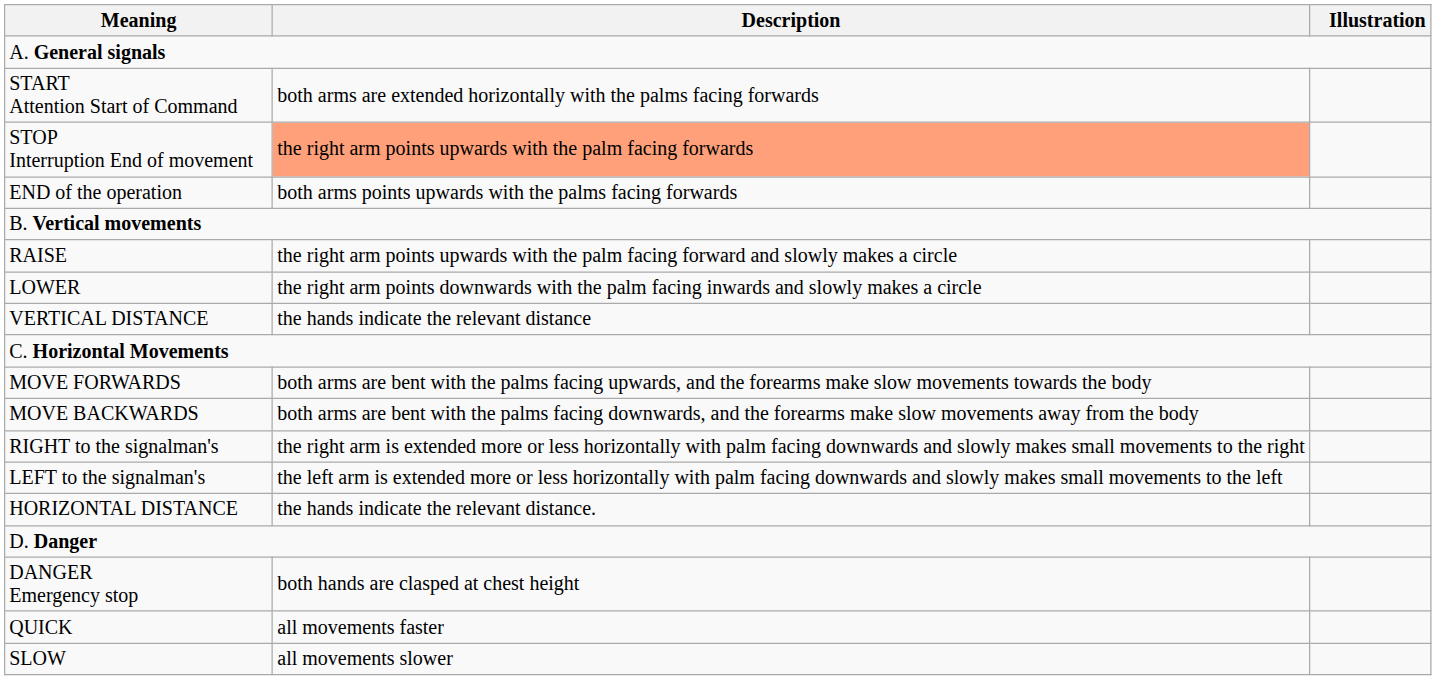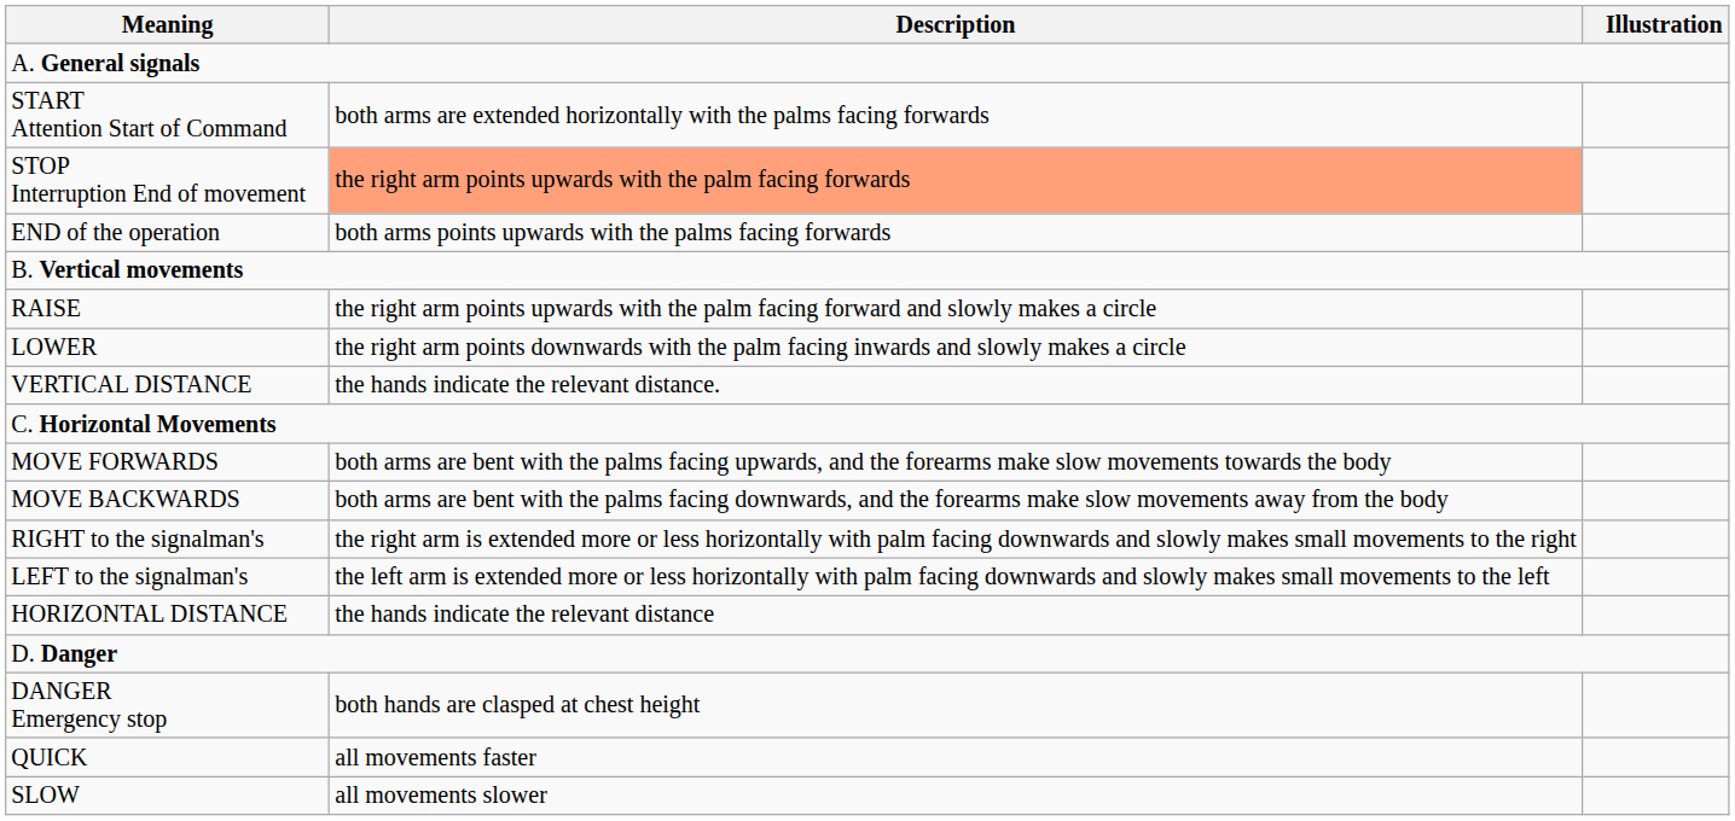VERTICAL DISTANCE | Description: the hands indicate the relevant distance -> the hands indicate the relevant distance.
HORIZONTAL DISTANCE | Description: the hands indicate the relevant distance. -> the hands indicate the relevant distance
